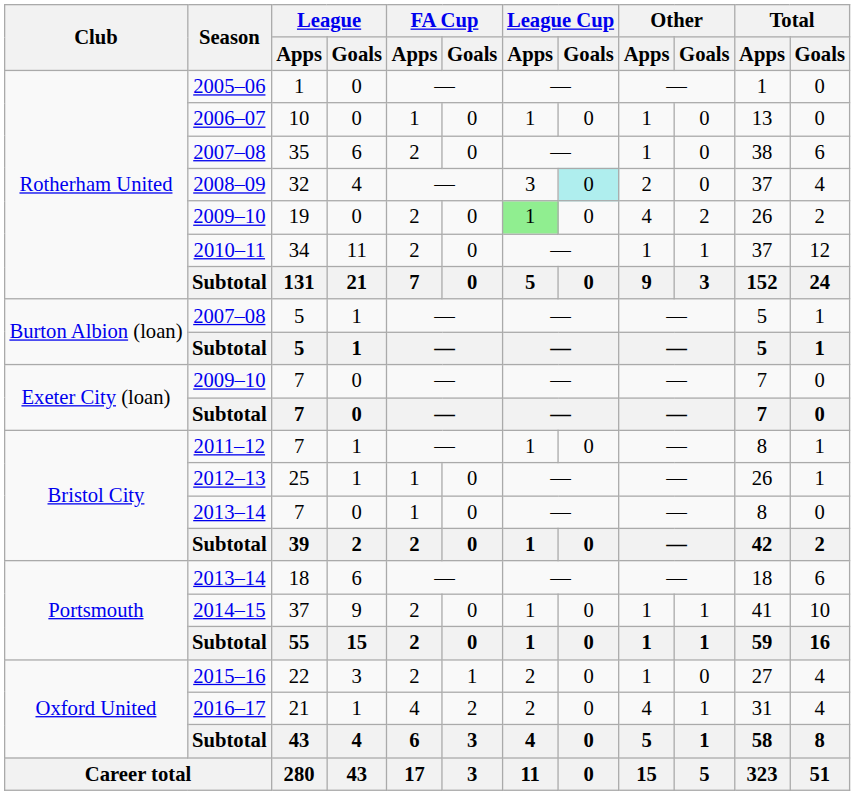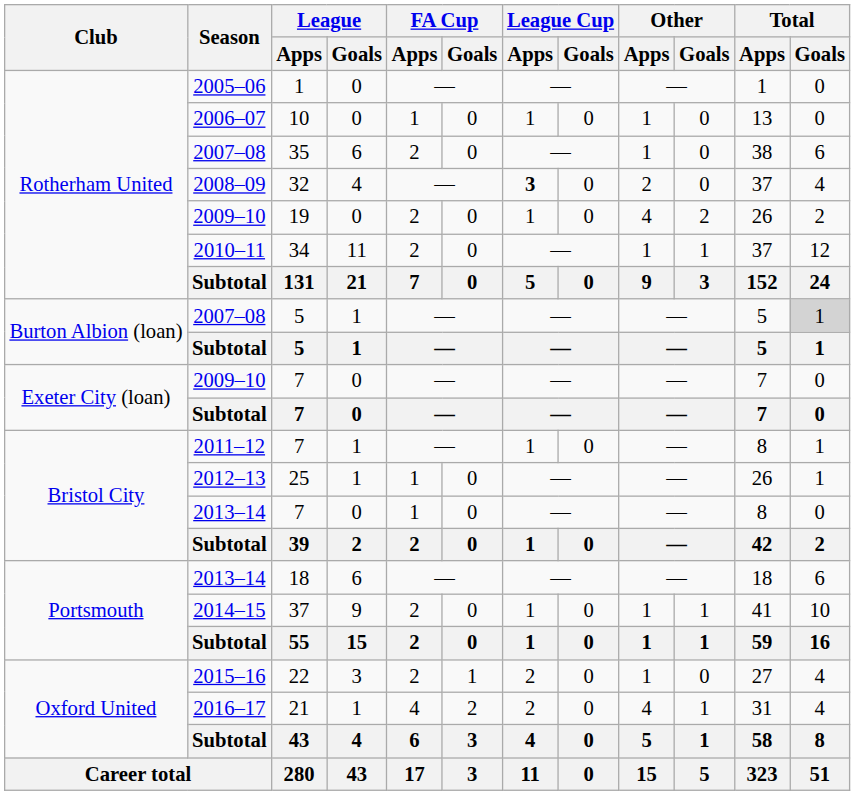32 | League Cup / Apps: normal -> bold
32 | League Cup / Goals: paleturquoise background -> no background
19 | League Cup / Apps: lightgreen background -> no background
2007–08 / 5 | Total / Goals: no background -> lightgrey background
